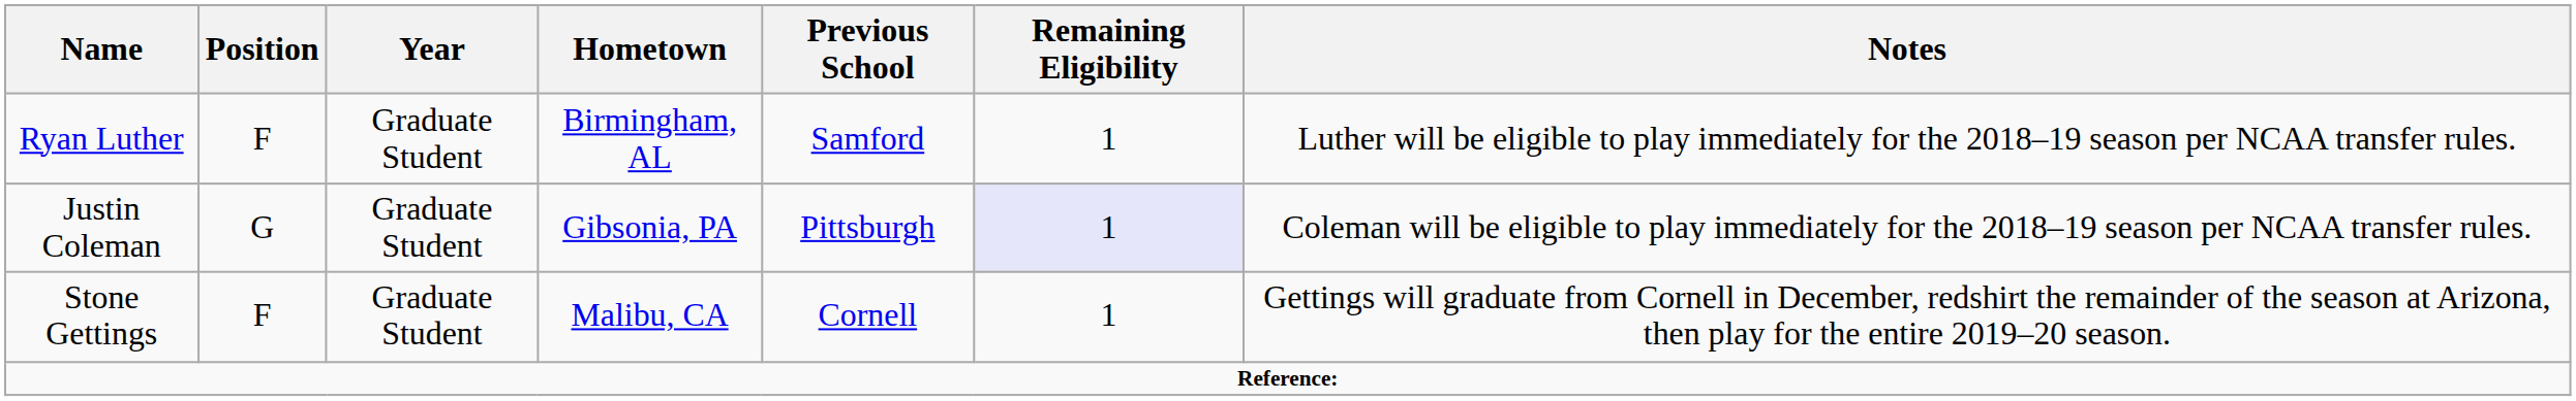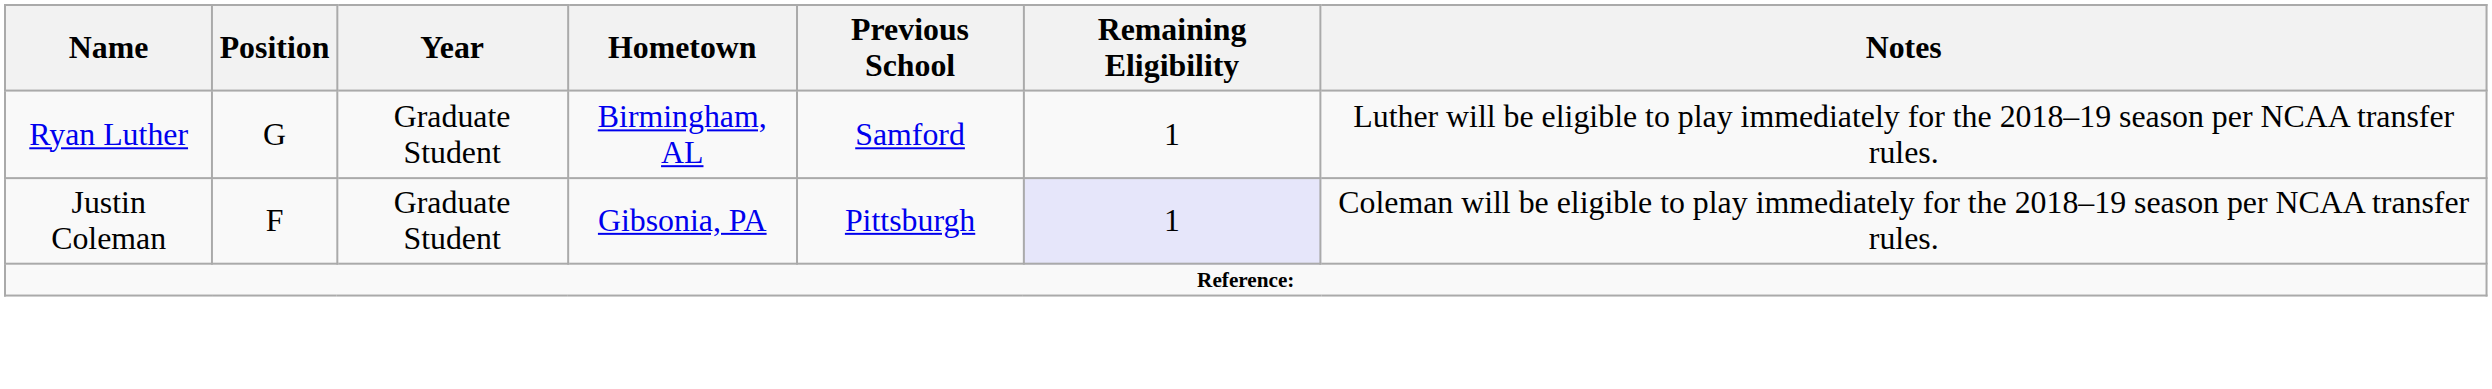Ryan Luther | Position: F -> G
Justin Coleman | Position: G -> F
- row: Stone Gettings | F | Graduate Student | Malibu, CA | Cornell | 1 | Gettings will graduate from Cornell in December, redshirt the remainder of the season at Arizona, then play for the entire 2019–20 season.
